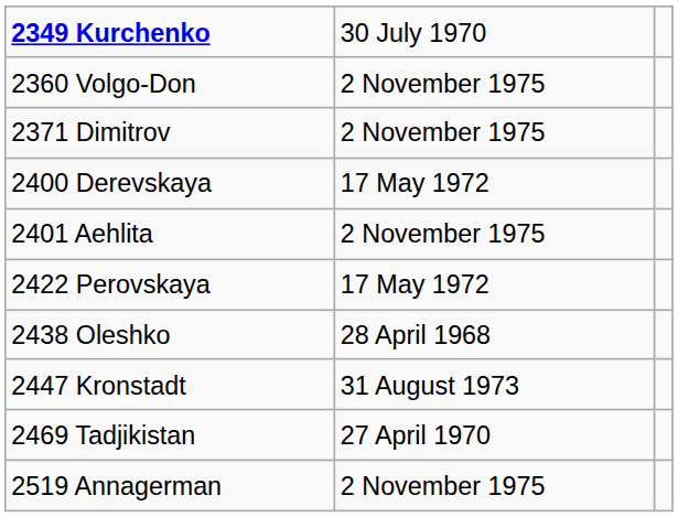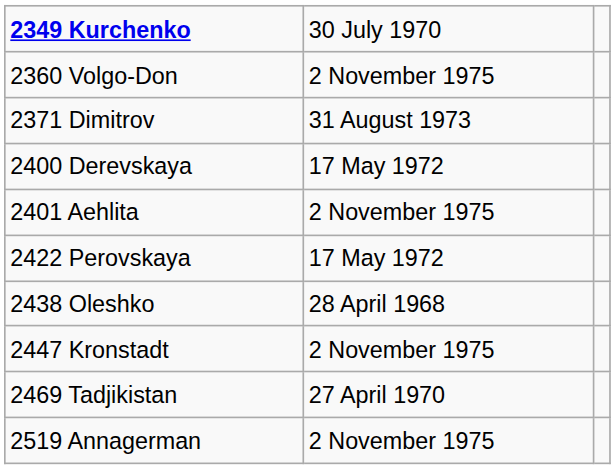2371 Dimitrov | column 2: 2 November 1975 -> 31 August 1973
2447 Kronstadt | column 2: 31 August 1973 -> 2 November 1975
